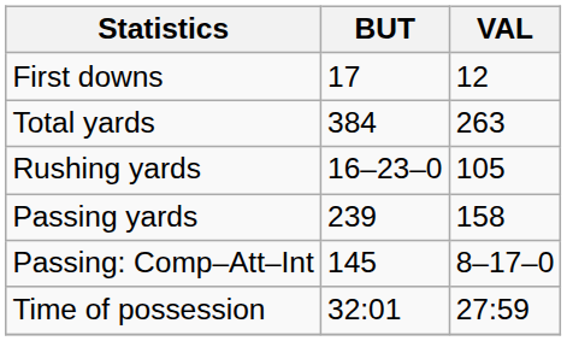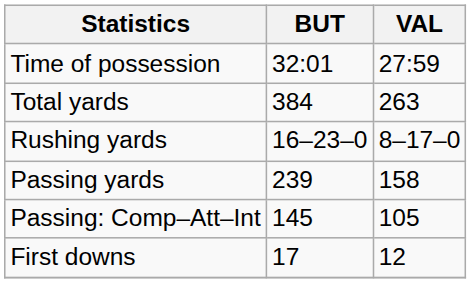rows swapped: First downs <-> Time of possession
Rushing yards | VAL: 105 -> 8–17–0
Passing: Comp–Att–Int | VAL: 8–17–0 -> 105
